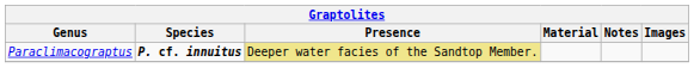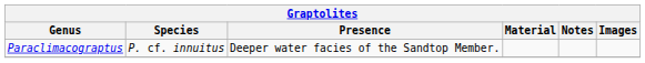Paraclimacograptus | Species: bold -> normal
Paraclimacograptus | Presence: khaki background -> no background
